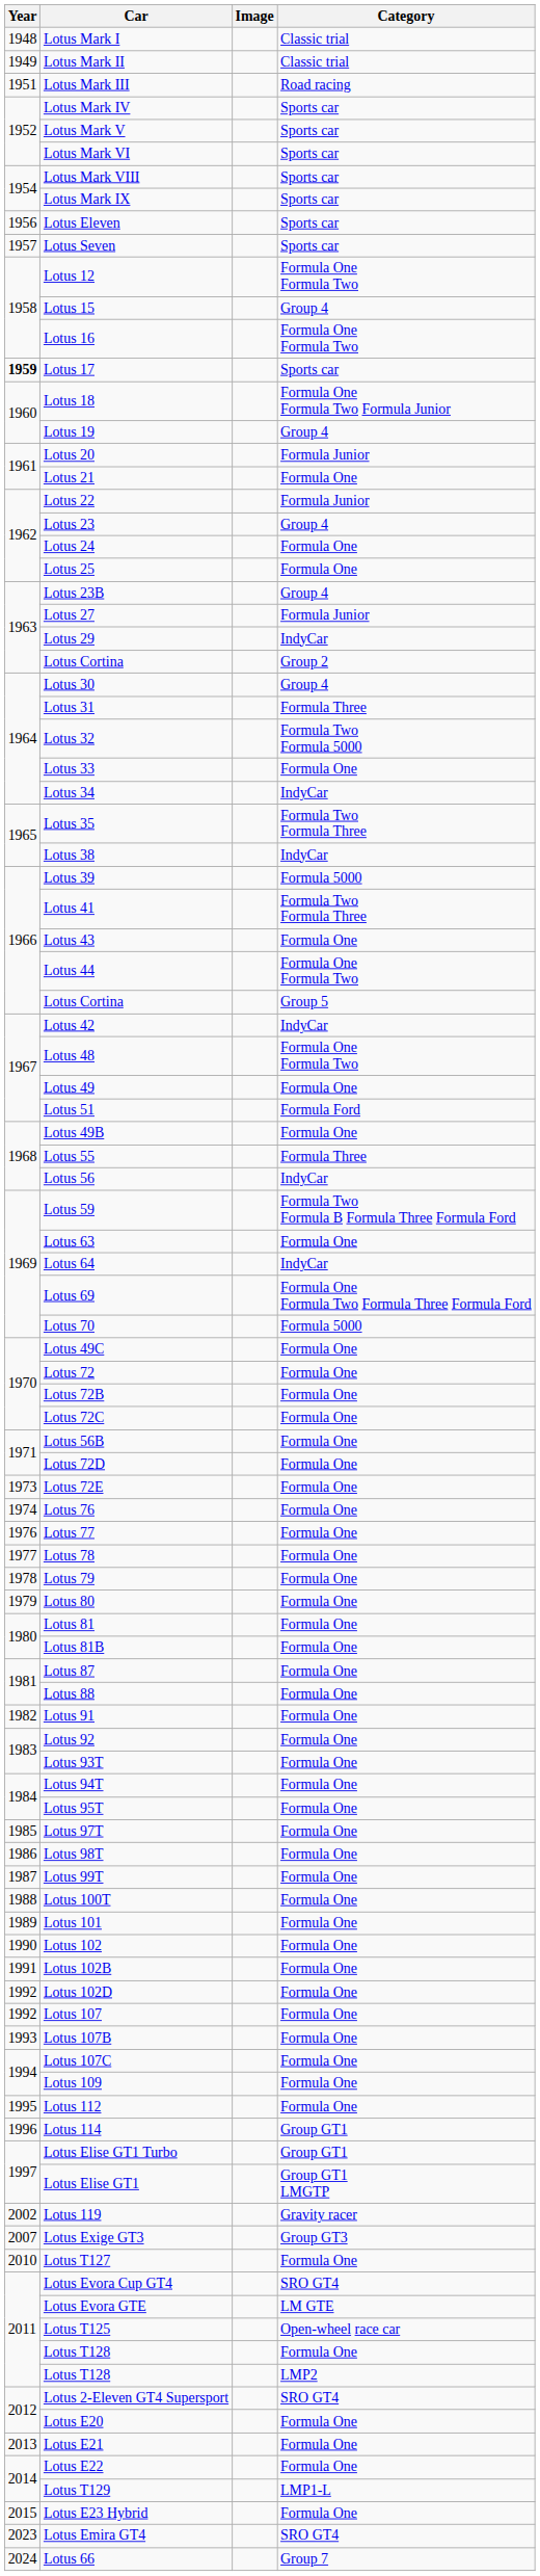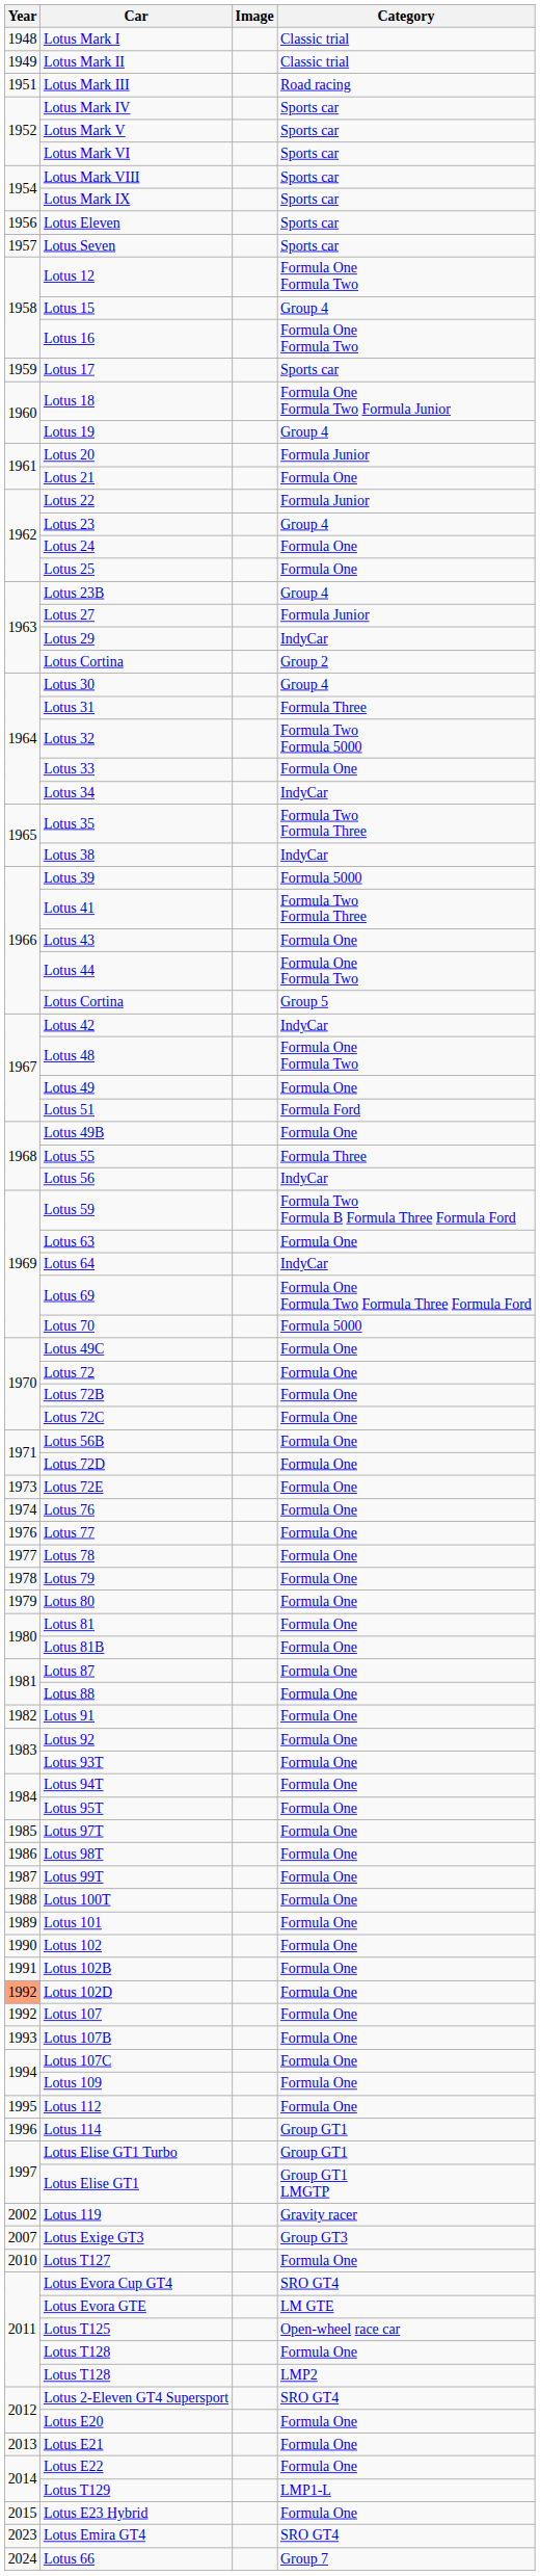Lotus 17 | Year: bold -> normal
Lotus 102D | Year: no background -> lightsalmon background
